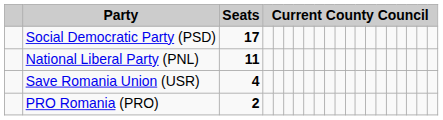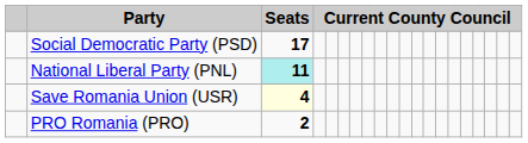National Liberal Party (PNL) | Seats: no background -> paleturquoise background
Save Romania Union (USR) | Seats: no background -> lightyellow background
